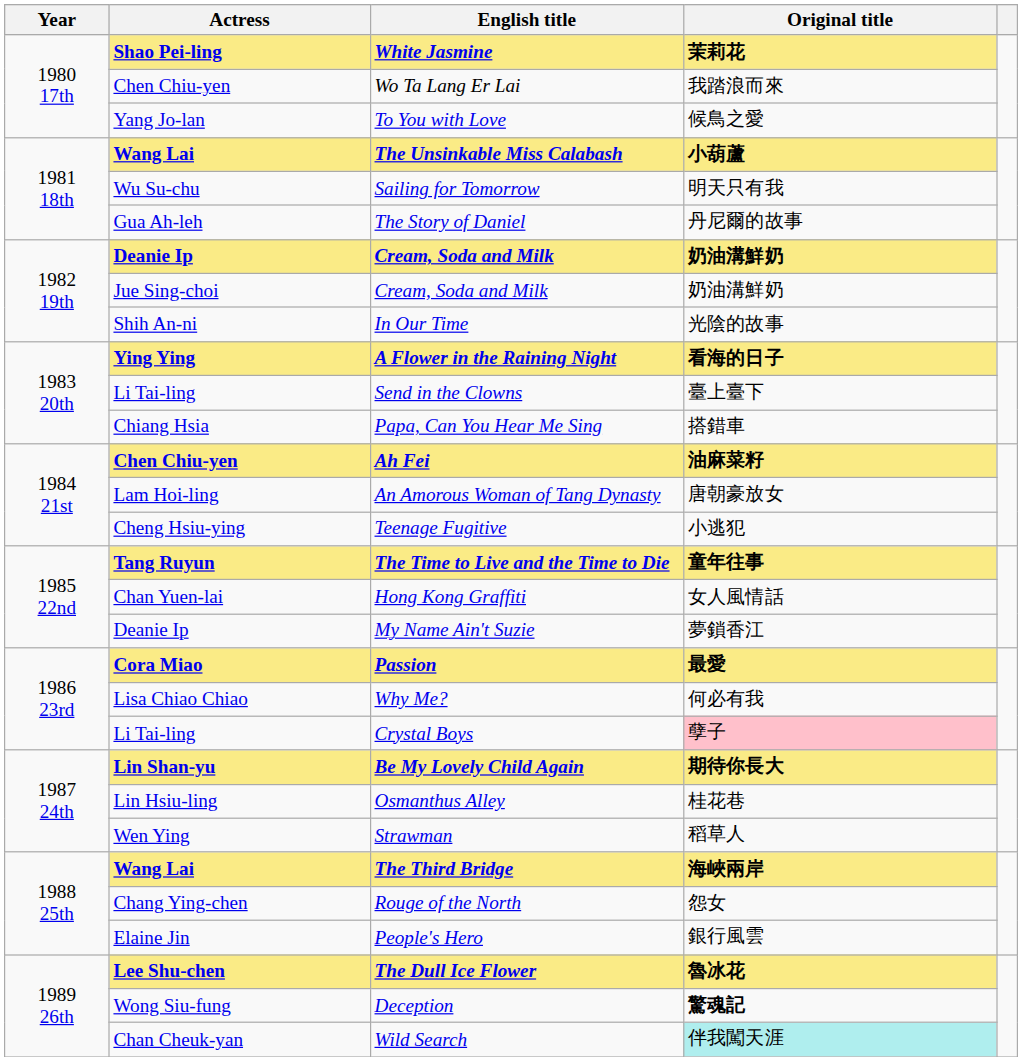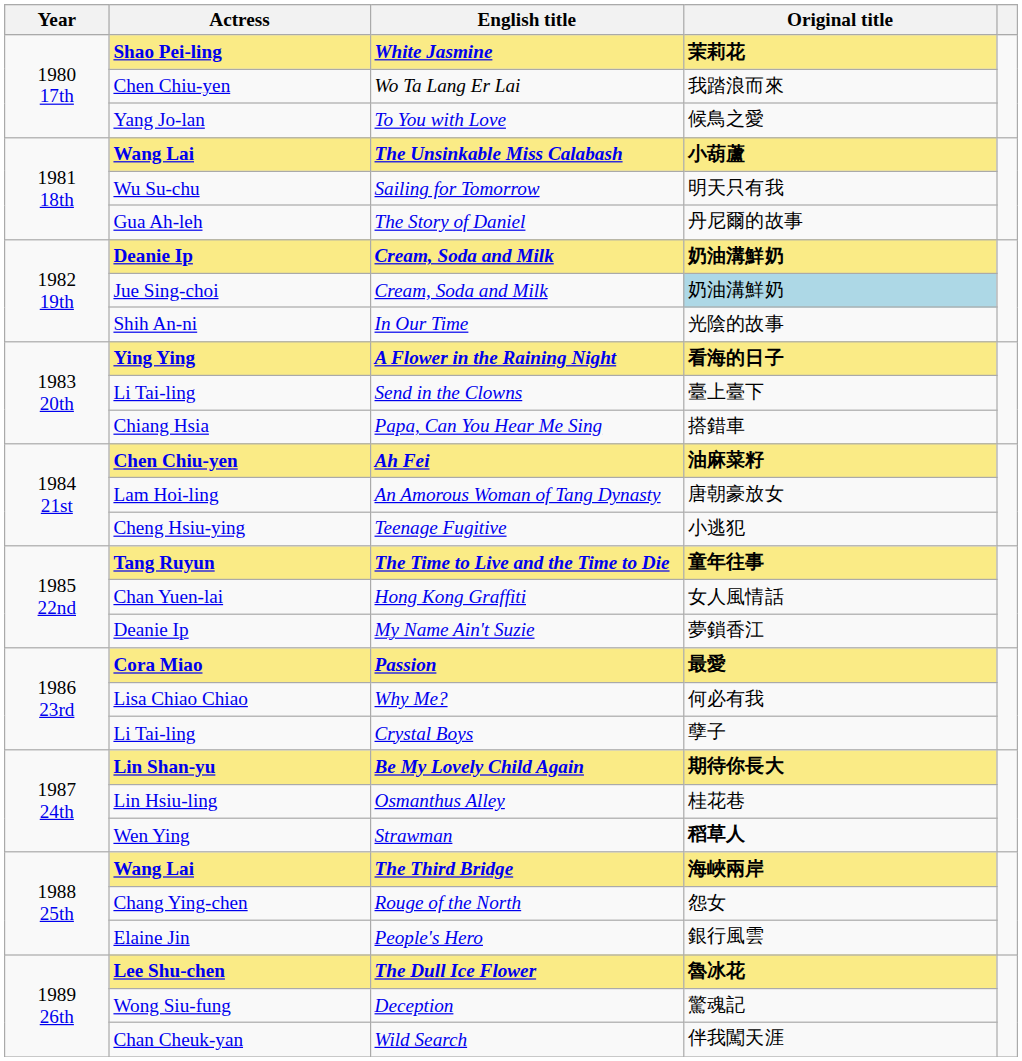Jue Sing-choi / Cream, Soda and Milk | Original title: no background -> lightblue background
Crystal Boys | Original title: pink background -> no background
Strawman | Original title: normal -> bold
Deception | Original title: bold -> normal
Wild Search | Original title: paleturquoise background -> no background
